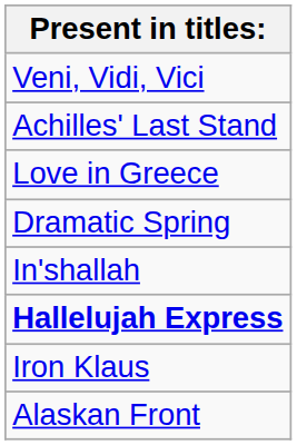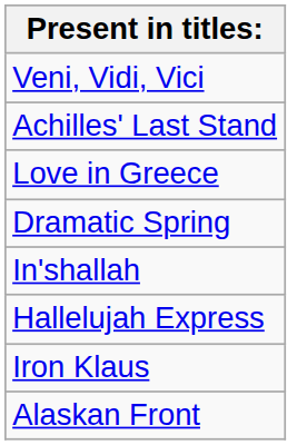row 7 | column 1: bold -> normal
